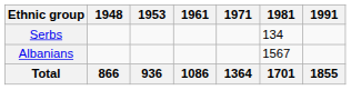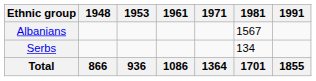rows swapped: Albanians <-> Serbs
